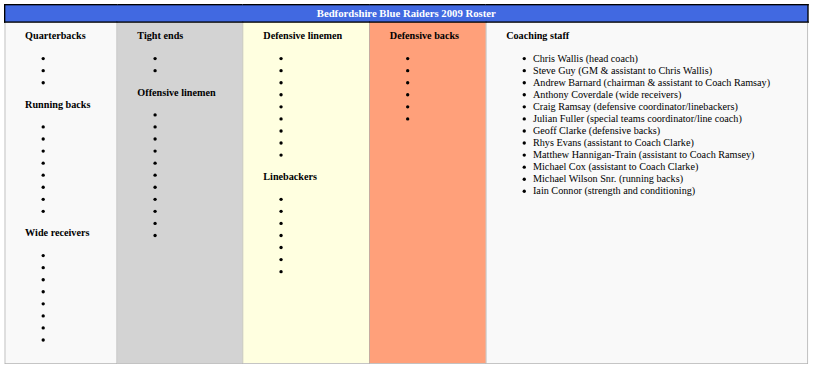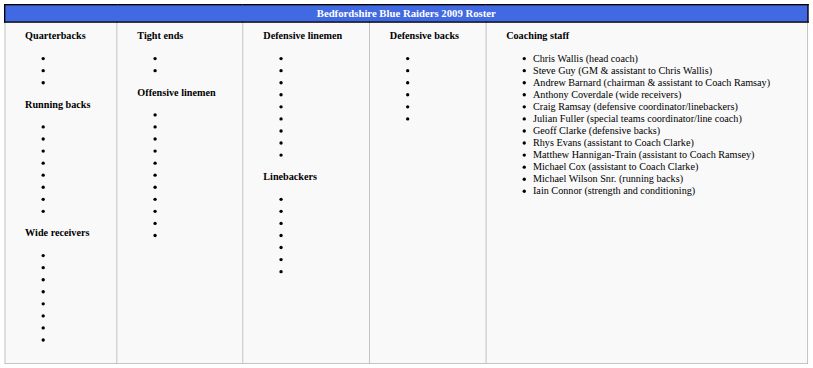Quarterbacks Running backs Wide receivers | column 2: lightgrey background -> no background
Quarterbacks Running backs Wide receivers | column 3: lightyellow background -> no background
Quarterbacks Running backs Wide receivers | column 4: lightsalmon background -> no background
